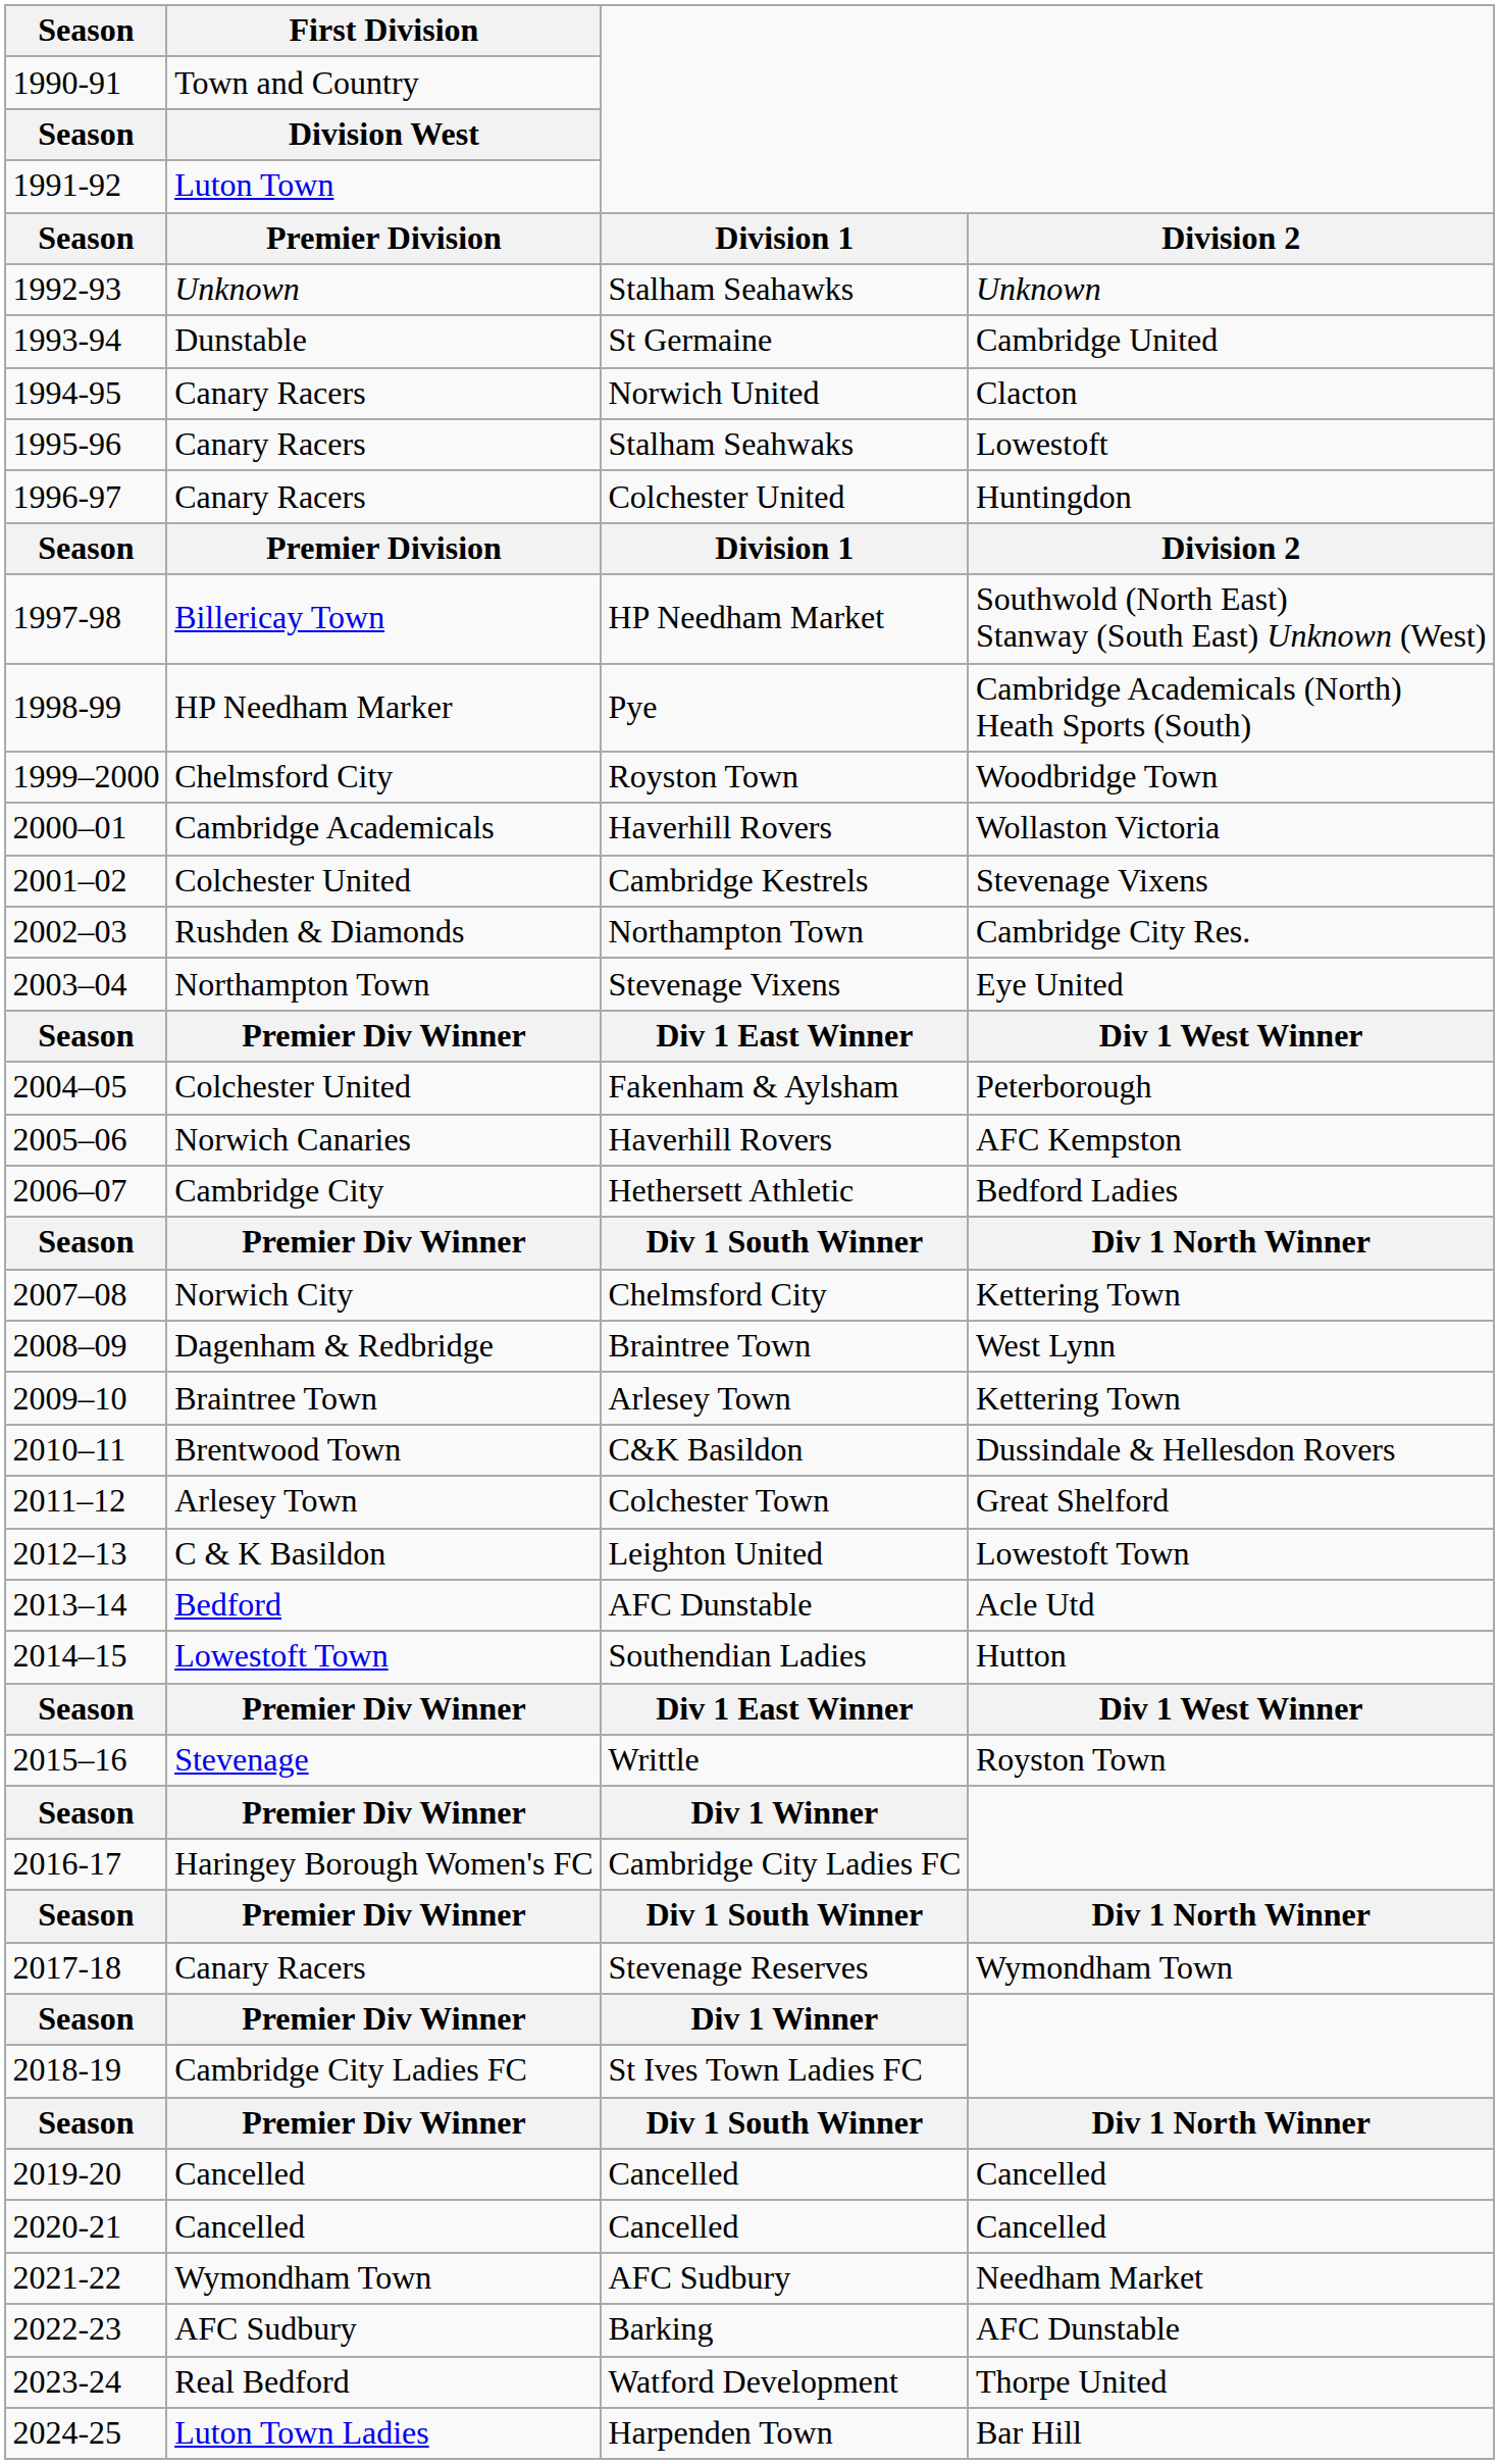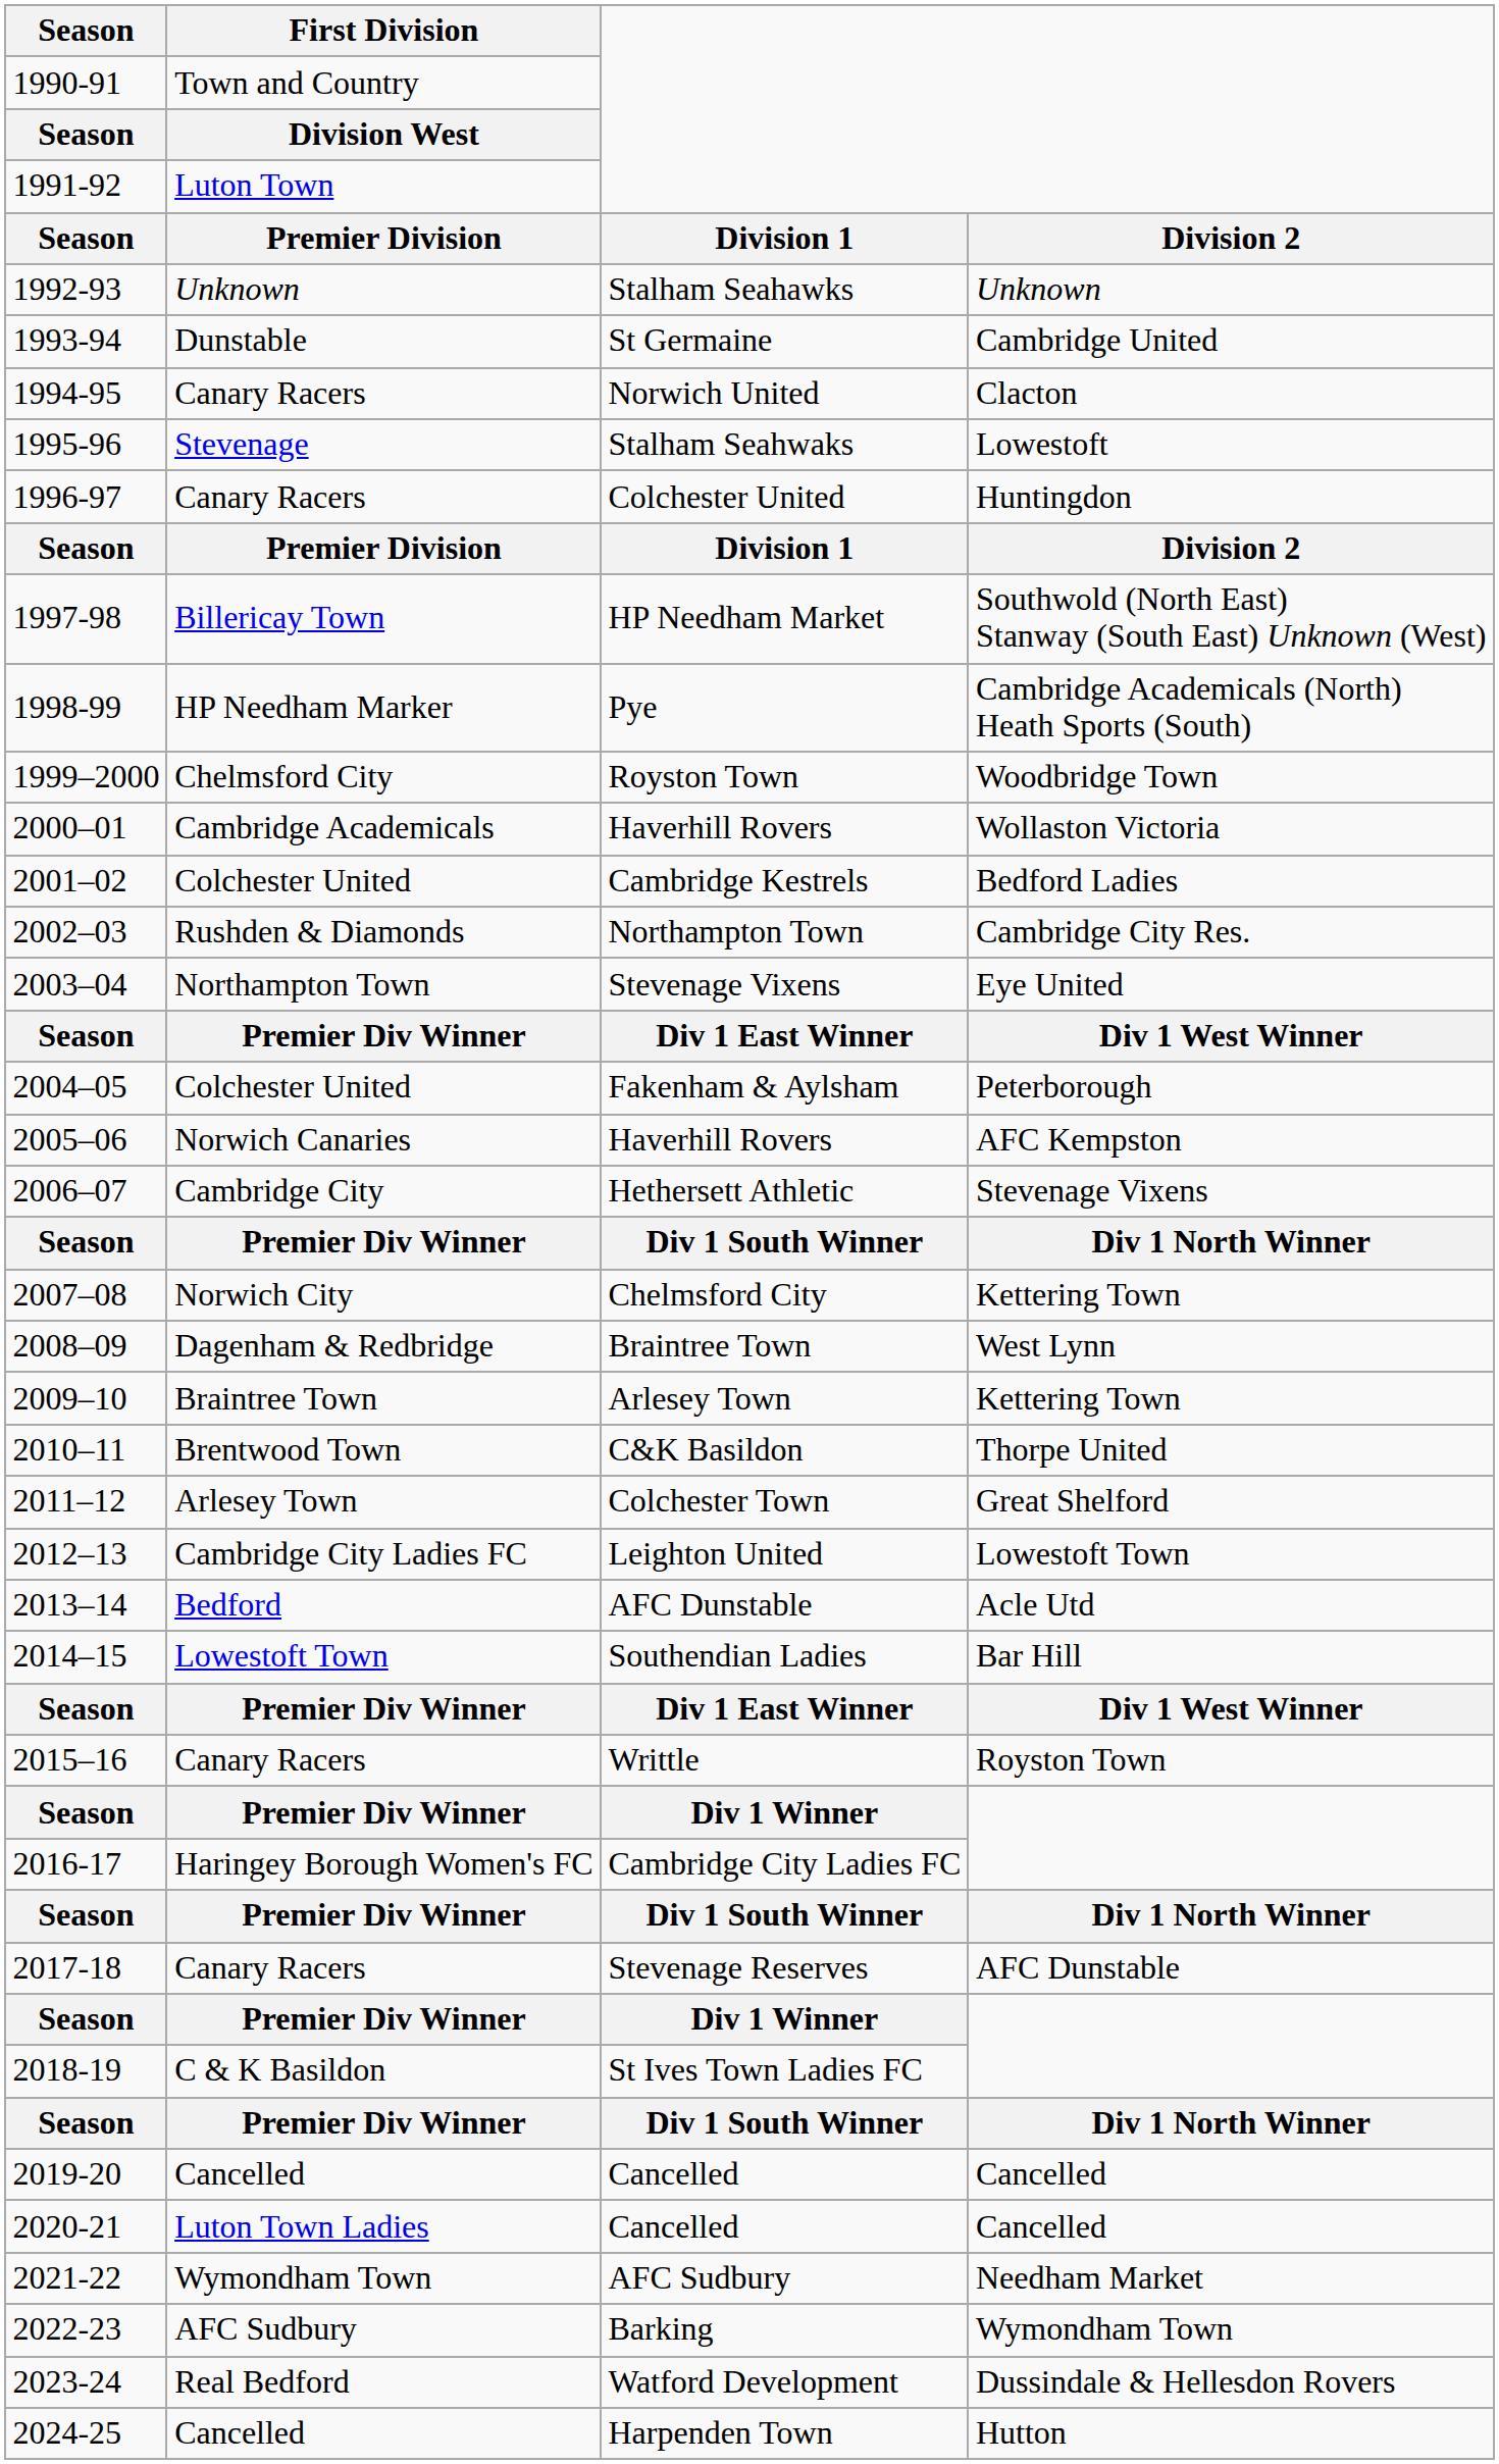Stalham Seahwaks | First Division: Canary Racers -> Stevenage
Cambridge Kestrels | column 4: Stevenage Vixens -> Bedford Ladies
Hethersett Athletic | column 4: Bedford Ladies -> Stevenage Vixens
C&K Basildon | column 4: Dussindale & Hellesdon Rovers -> Thorpe United
Leighton United | First Division: C & K Basildon -> Cambridge City Ladies FC
Southendian Ladies | column 4: Hutton -> Bar Hill
Writtle | First Division: Stevenage -> Canary Racers
Stevenage Reserves | column 4: Wymondham Town -> AFC Dunstable
St Ives Town Ladies FC | First Division: Cambridge City Ladies FC -> C & K Basildon
2020-21 / Cancelled | First Division: Cancelled -> Luton Town Ladies
Barking | column 4: AFC Dunstable -> Wymondham Town
Watford Development | column 4: Thorpe United -> Dussindale & Hellesdon Rovers
Harpenden Town | First Division: Luton Town Ladies -> Cancelled
Harpenden Town | column 4: Bar Hill -> Hutton
